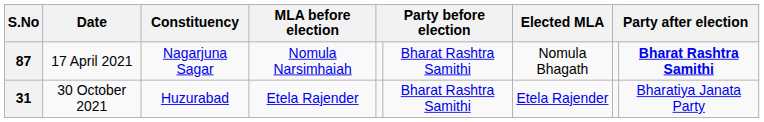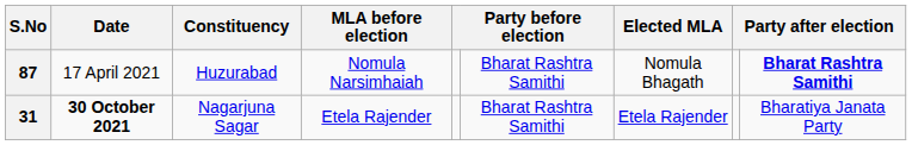87 | Constituency: Nagarjuna Sagar -> Huzurabad
31 | Date: normal -> bold
31 | Constituency: Huzurabad -> Nagarjuna Sagar
